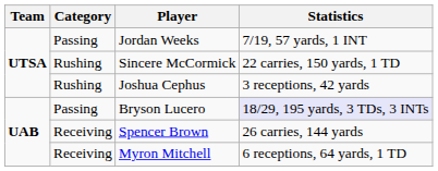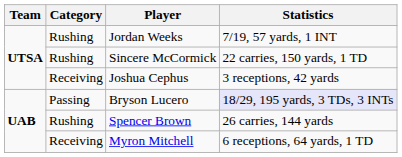Jordan Weeks | Category: Passing -> Rushing
Joshua Cephus | Category: Rushing -> Receiving
Spencer Brown | Category: Receiving -> Rushing
